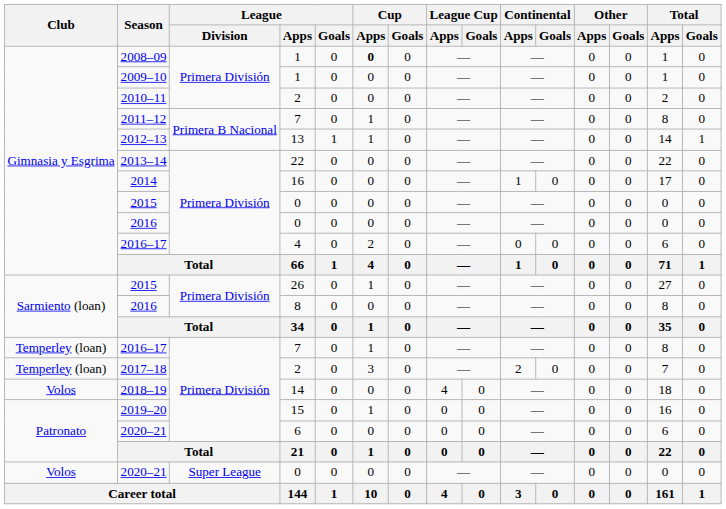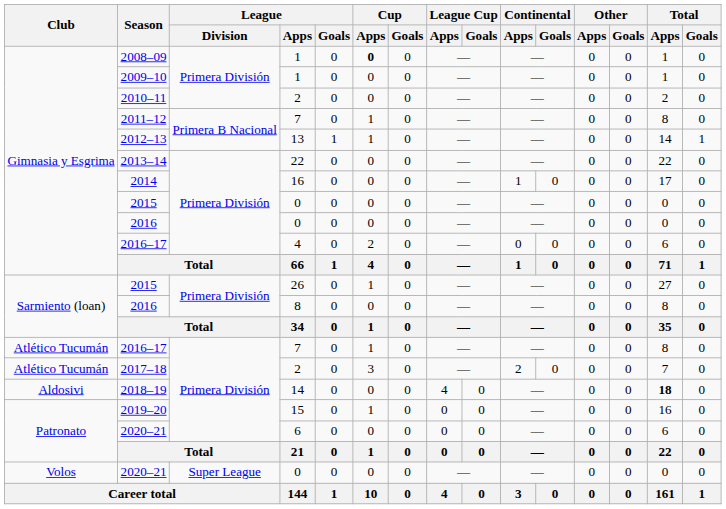2016–17 / 7 | Club: Temperley (loan) -> Atlético Tucumán
2017–18 | Club: Temperley (loan) -> Atlético Tucumán
2018–19 | Club: Volos -> Aldosivi
2018–19 | Total / Apps: normal -> bold
